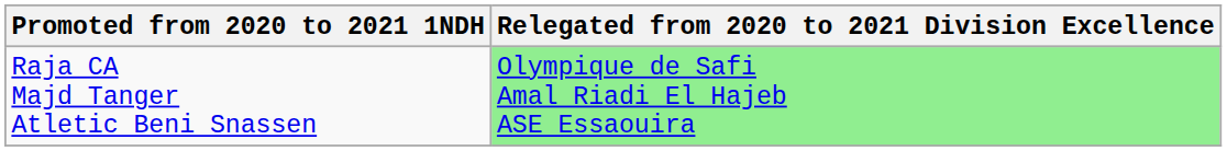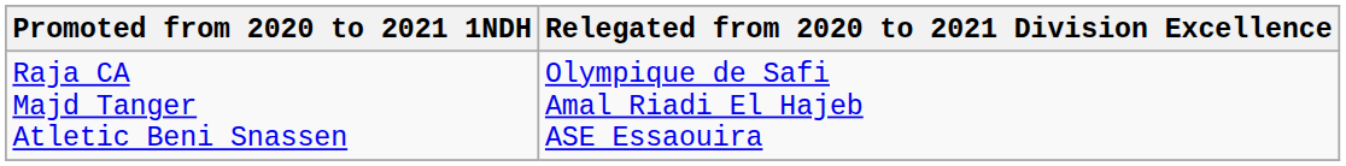Raja CA Majd Tanger Atletic Beni Snassen | Relegated from 2020 to 2021 Division Excellence: lightgreen background -> no background
